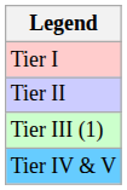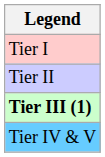row 4 | column 1: normal -> bold
